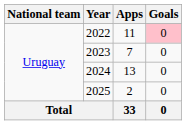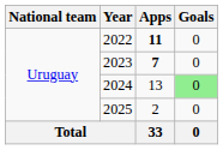2022 | Apps: normal -> bold
2022 | Goals: pink background -> no background
2023 | Apps: normal -> bold
2024 | Goals: no background -> lightgreen background
